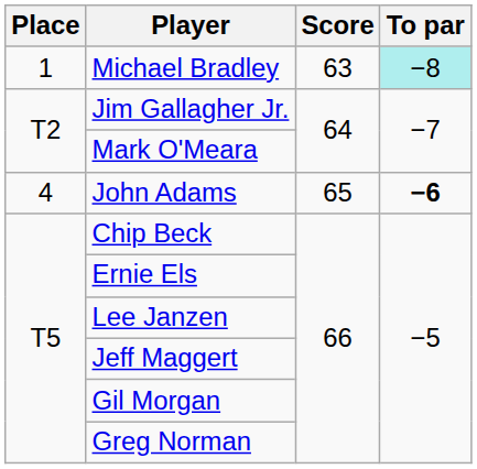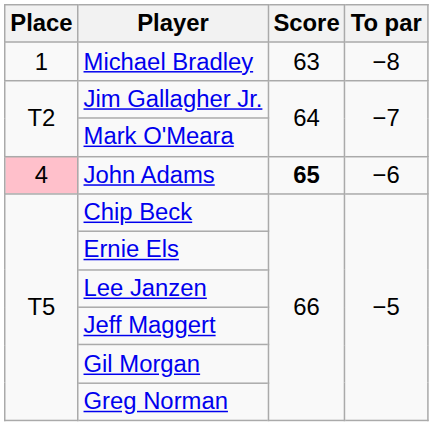Michael Bradley | To par: paleturquoise background -> no background
John Adams | Place: no background -> pink background
John Adams | Score: normal -> bold
John Adams | To par: bold -> normal
